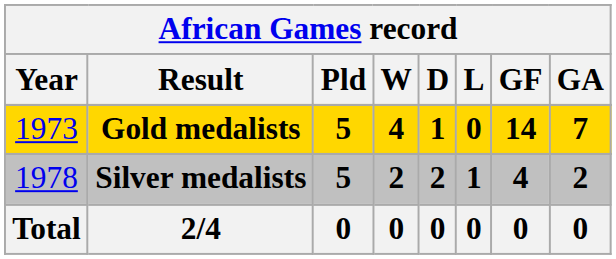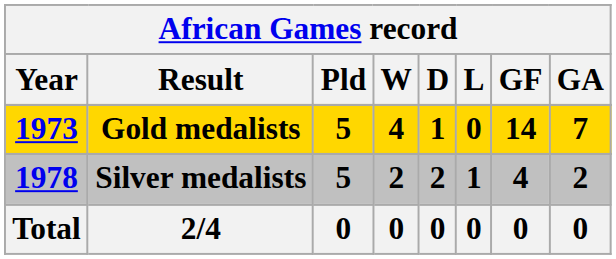Gold medalists | Year: normal -> bold
Silver medalists | Year: normal -> bold
